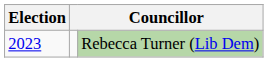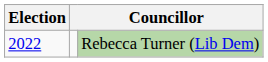Rebecca Turner (Lib Dem) | Election: 2023 -> 2022
